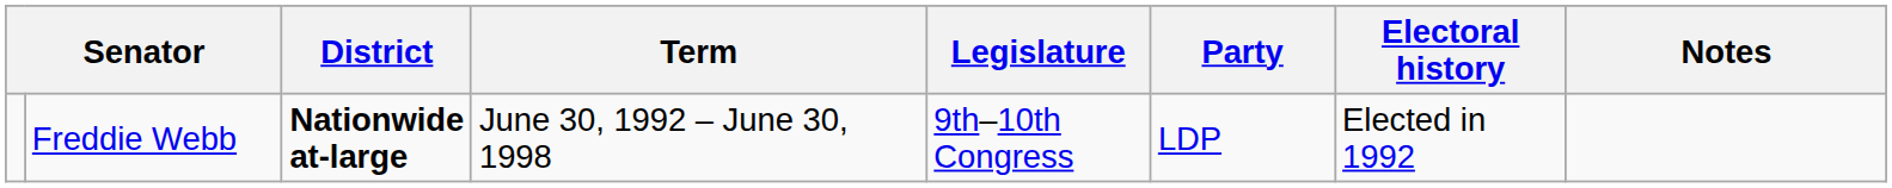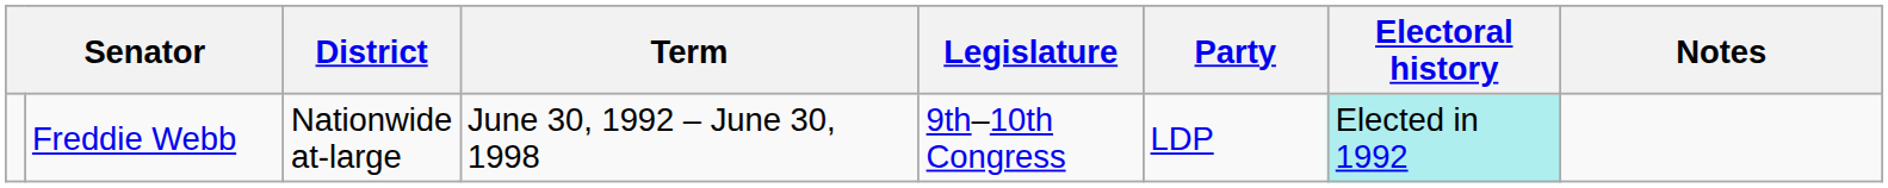Freddie Webb | District: bold -> normal
Freddie Webb | Electoral history: no background -> paleturquoise background
